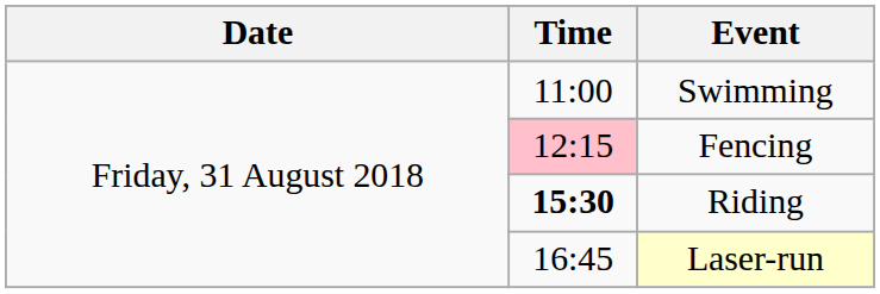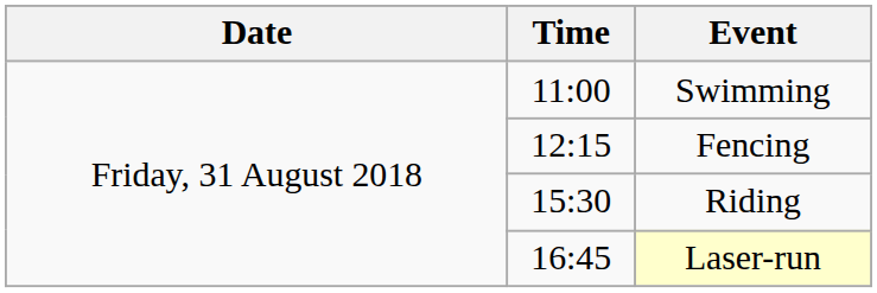Fencing | Time: pink background -> no background
Riding | Time: bold -> normal
